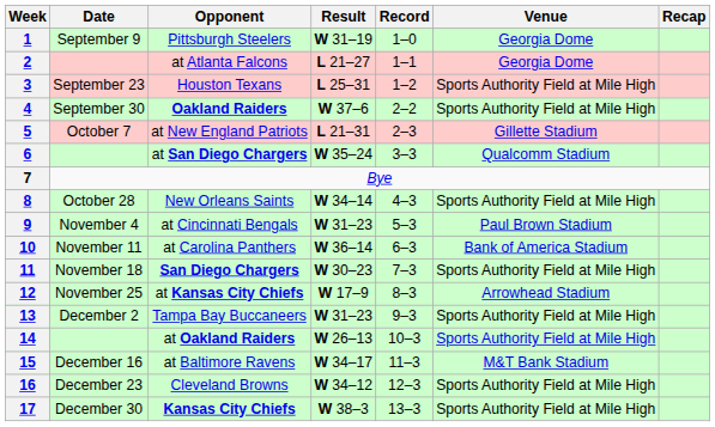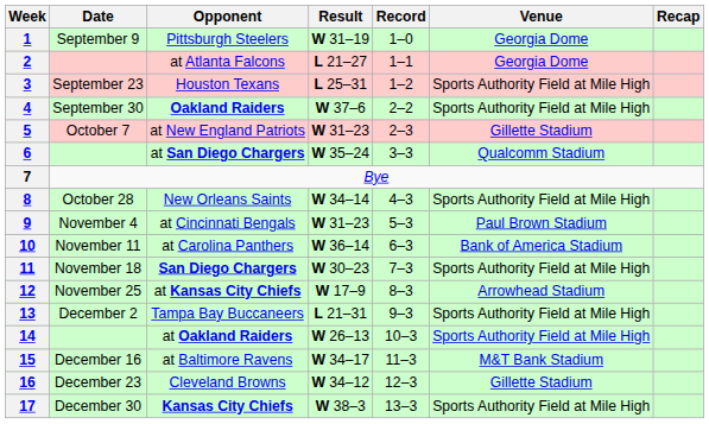5 | Result: L 21–31 -> W 31–23
13 | Result: W 31–23 -> L 21–31
16 | Venue: Sports Authority Field at Mile High -> Gillette Stadium
